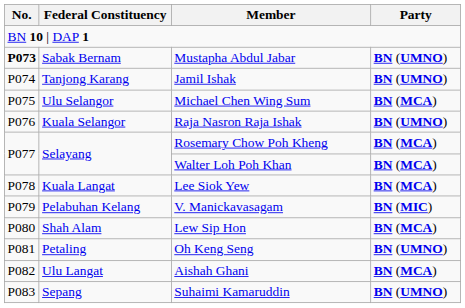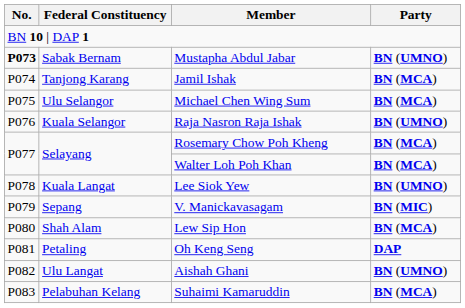Jamil Ishak | Party: BN (UMNO) -> BN (MCA)
Lee Siok Yew | Party: BN (MCA) -> BN (UMNO)
V. Manickavasagam | Federal Constituency: Pelabuhan Kelang -> Sepang
Oh Keng Seng | Party: BN (UMNO) -> DAP
Aishah Ghani | Party: BN (MCA) -> BN (UMNO)
Suhaimi Kamaruddin | Federal Constituency: Sepang -> Pelabuhan Kelang
Suhaimi Kamaruddin | Party: BN (UMNO) -> BN (MCA)
